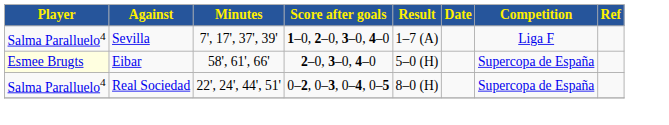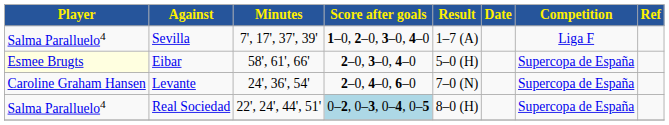+ row: Caroline Graham Hansen | Levante | 24', 36', 54' | 2–0, 4–0, 6–0 | 7–0 (N) | Supercopa de España
Real Sociedad | Score after goals: no background -> lightblue background
